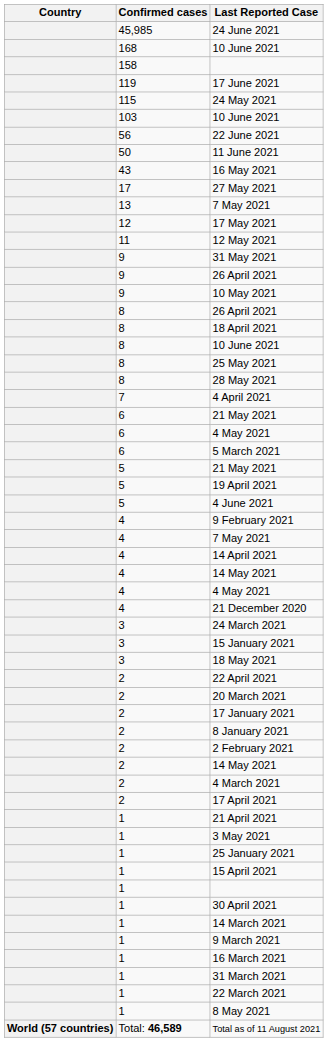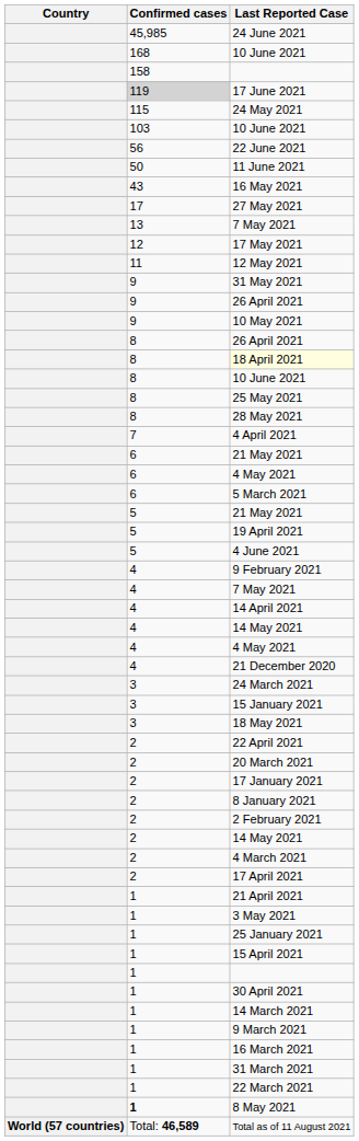17 June 2021 | Confirmed cases: no background -> lightgrey background
18 April 2021 | Last Reported Case: no background -> lightyellow background
8 May 2021 | Confirmed cases: normal -> bold
